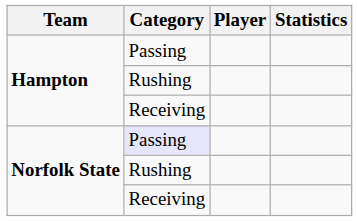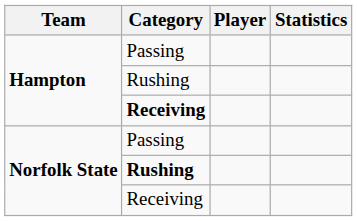Hampton / Receiving | Category: normal -> bold
Norfolk State / Passing | Category: lavender background -> no background
Norfolk State / Rushing | Category: normal -> bold
